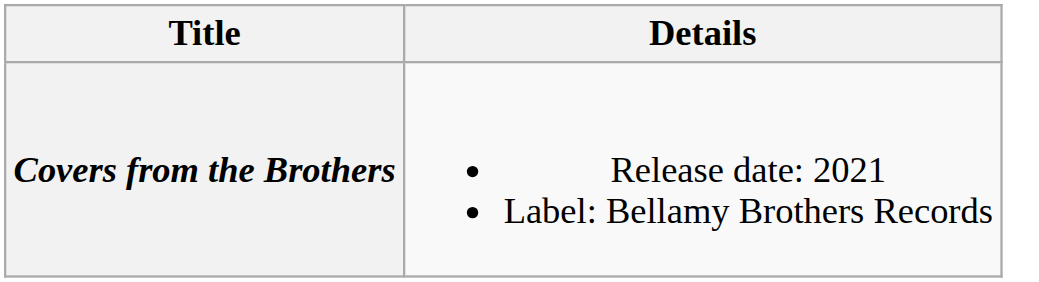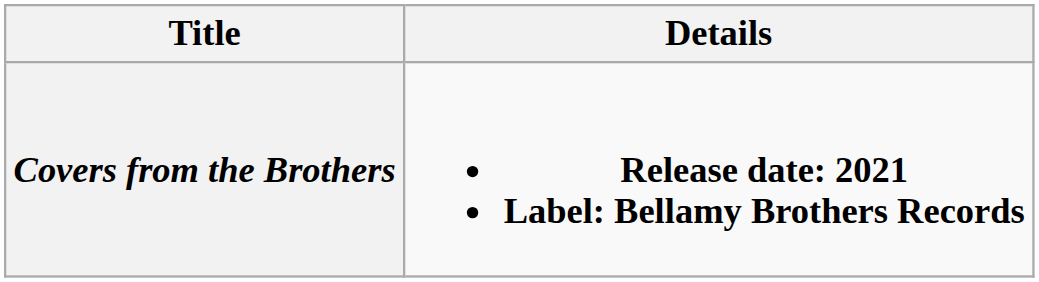Covers from the Brothers | Details: normal -> bold
